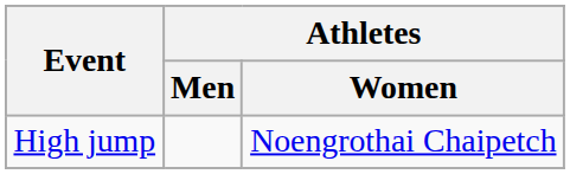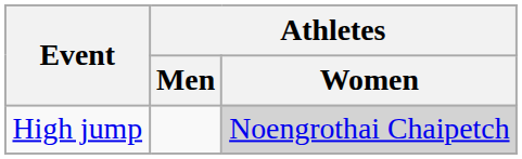High jump | Athletes / Women: no background -> lightgrey background
